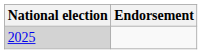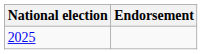2025 | National election: lightgrey background -> no background
